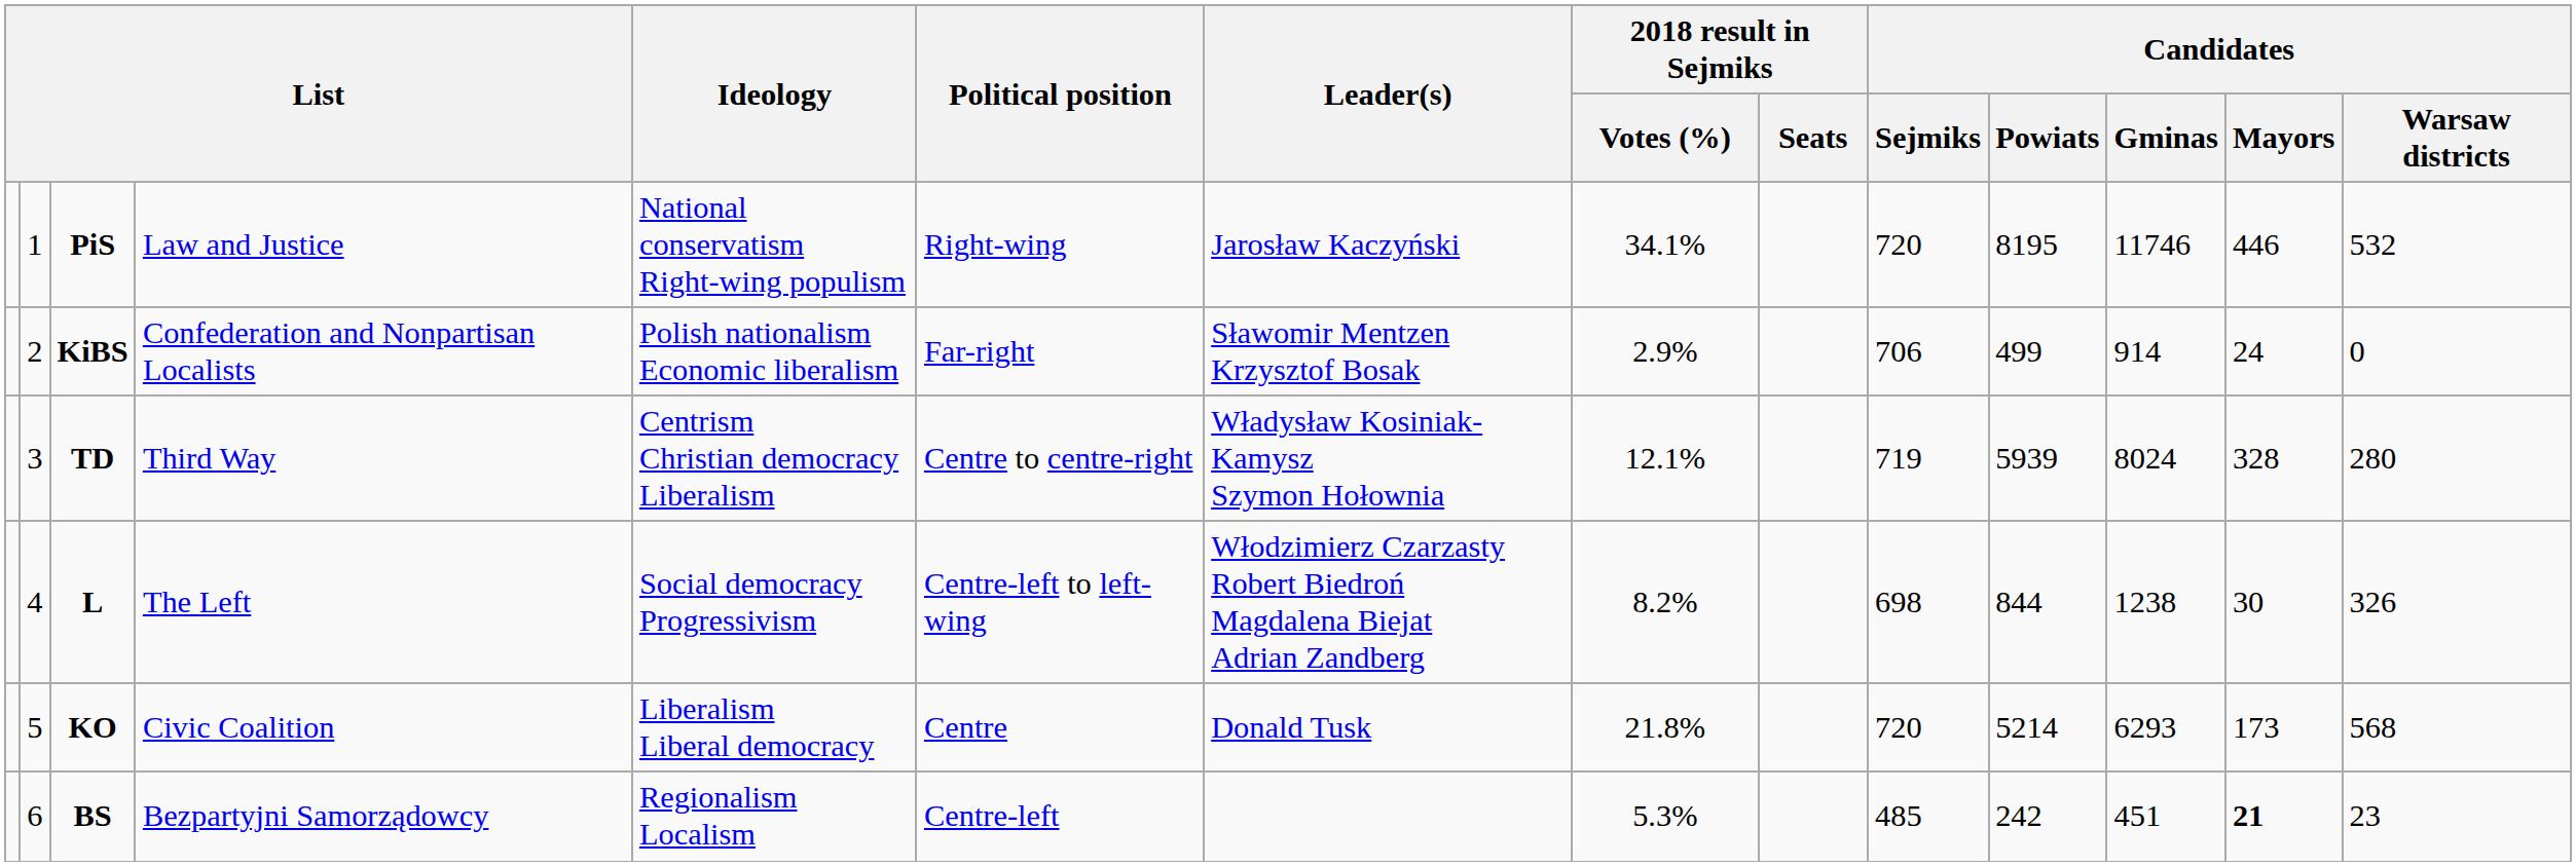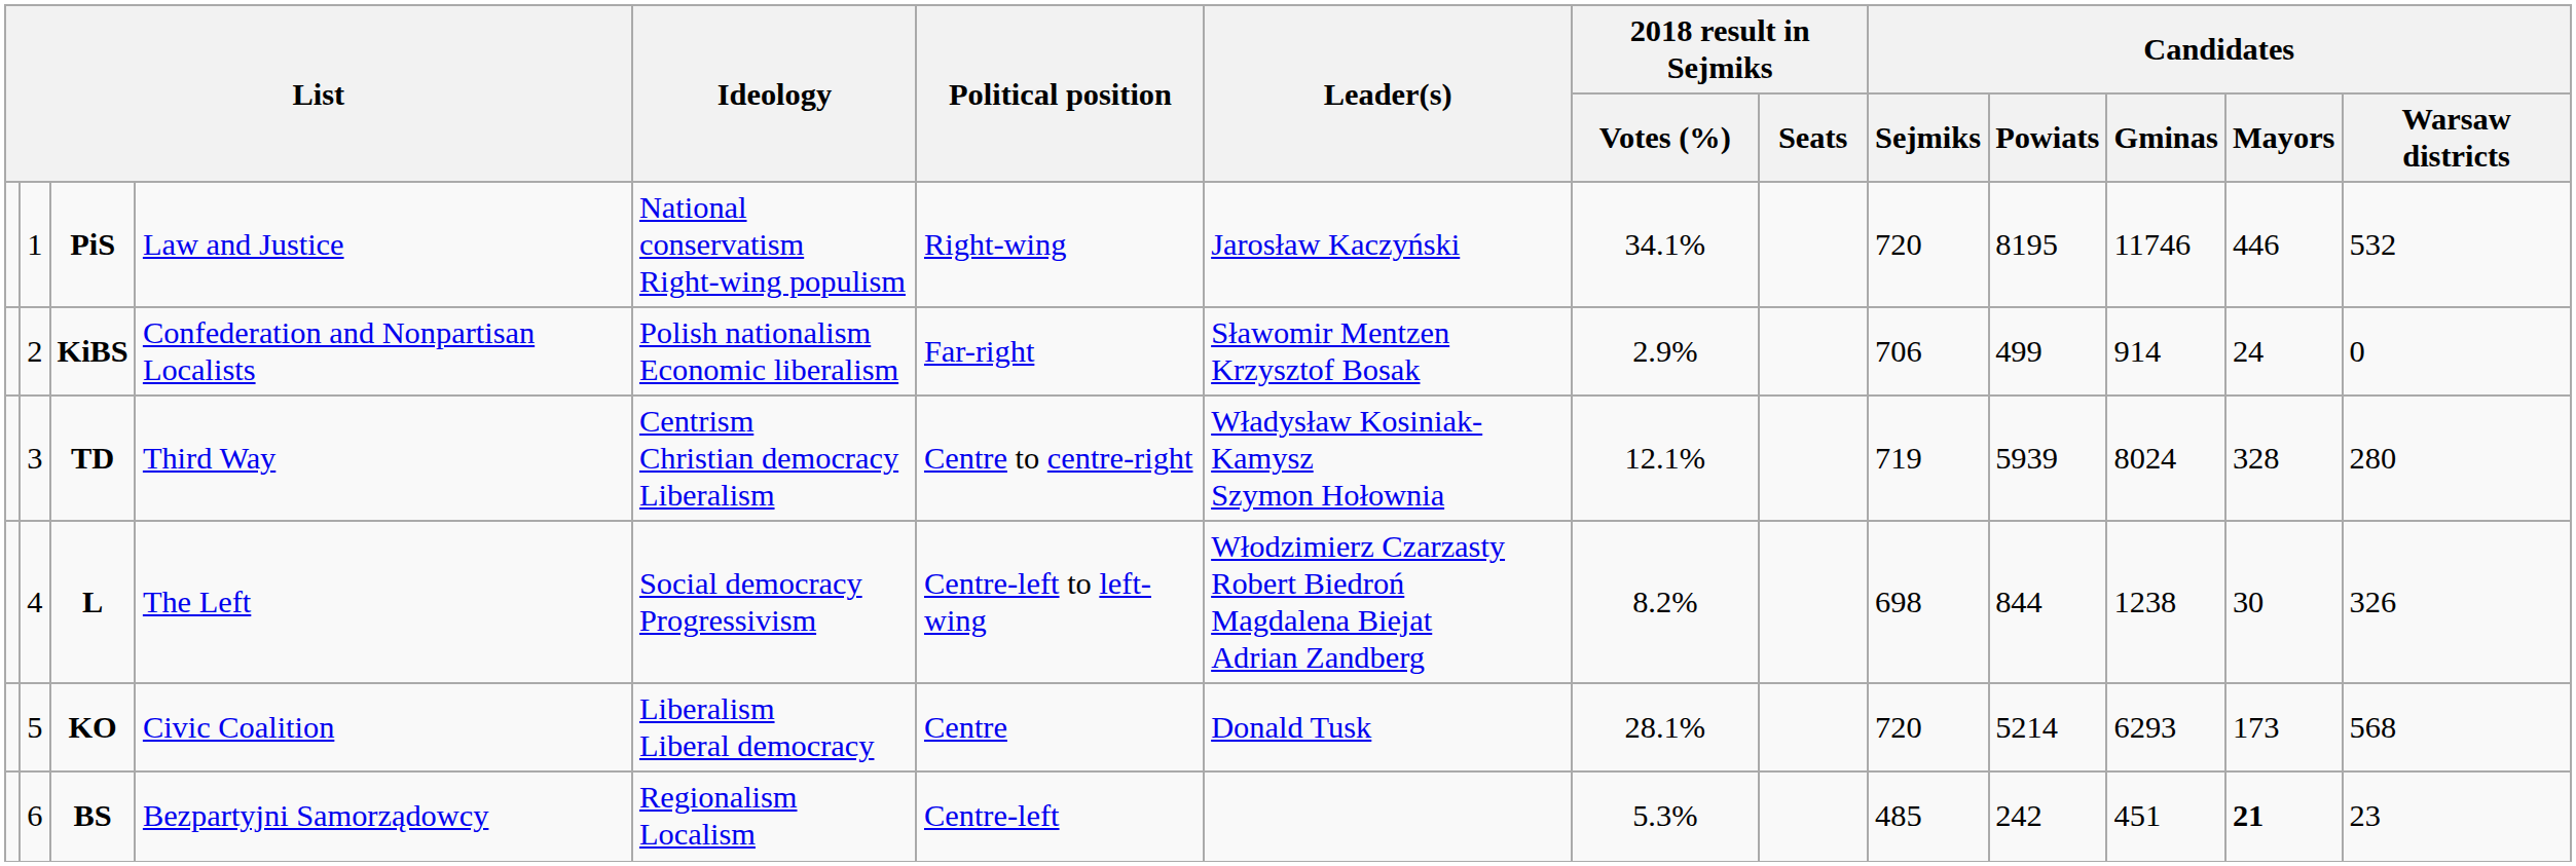KO | 2018 result in Sejmiks / Votes (%): 21.8% -> 28.1%
